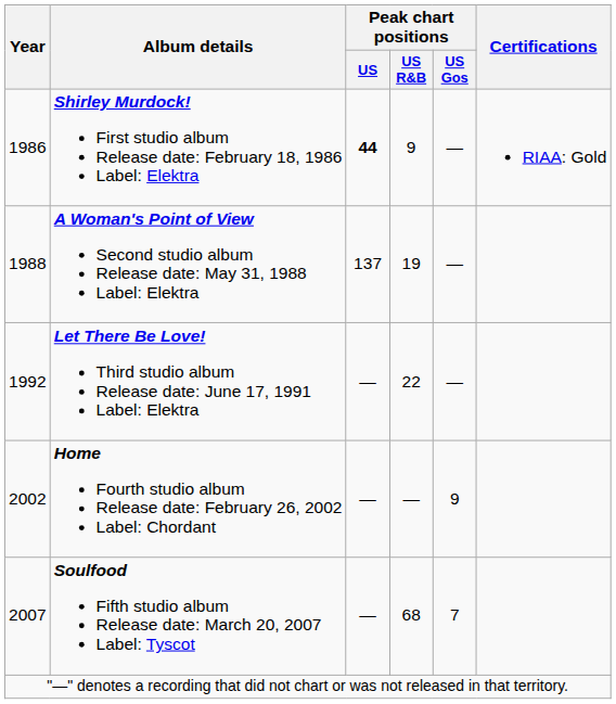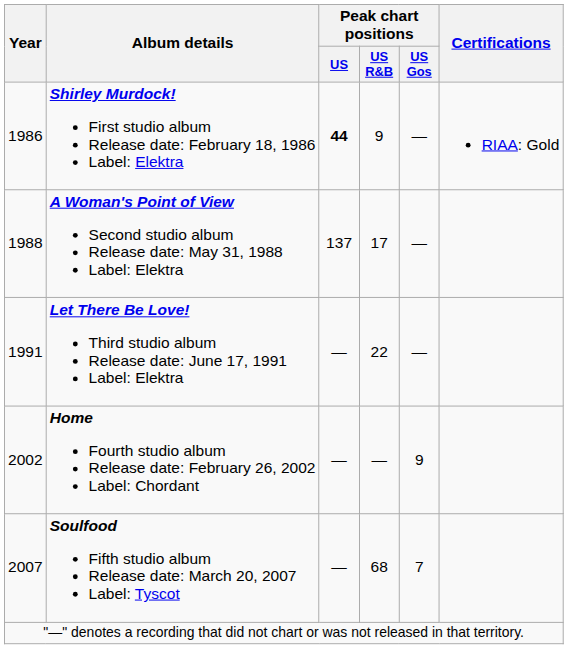row 4 | Peak chart positions / US R&B: 19 -> 17
row 5 | Year: 1992 -> 1991
